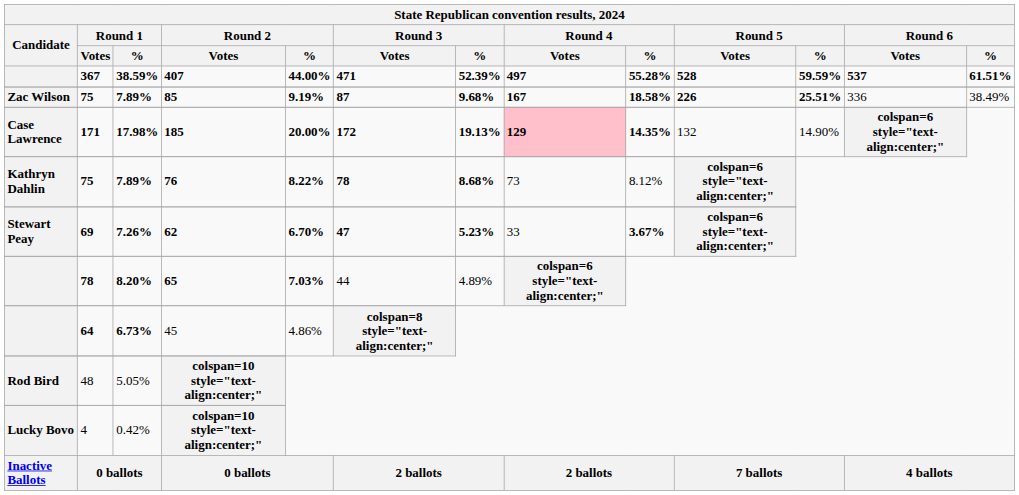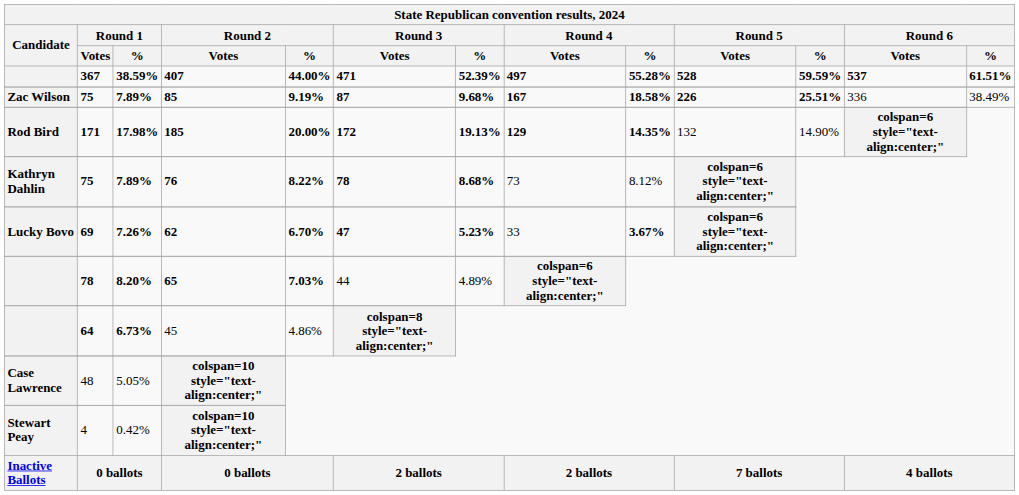171 | Candidate: Case Lawrence -> Rod Bird
171 | Round 4 / Votes: pink background -> no background
69 | Candidate: Stewart Peay -> Lucky Bovo
48 | Candidate: Rod Bird -> Case Lawrence
4 | Candidate: Lucky Bovo -> Stewart Peay
